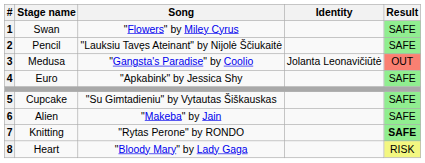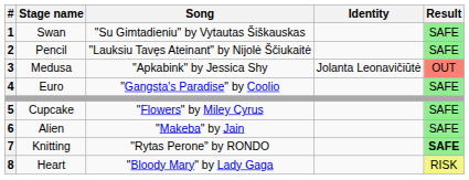Swan | Song: "Flowers" by Miley Cyrus -> "Su Gimtadieniu" by Vytautas Šiškauskas
Medusa | Song: "Gangsta's Paradise" by Coolio -> "Apkabink" by Jessica Shy
Euro | Song: "Apkabink" by Jessica Shy -> "Gangsta's Paradise" by Coolio
Cupcake | Song: "Su Gimtadieniu" by Vytautas Šiškauskas -> "Flowers" by Miley Cyrus
